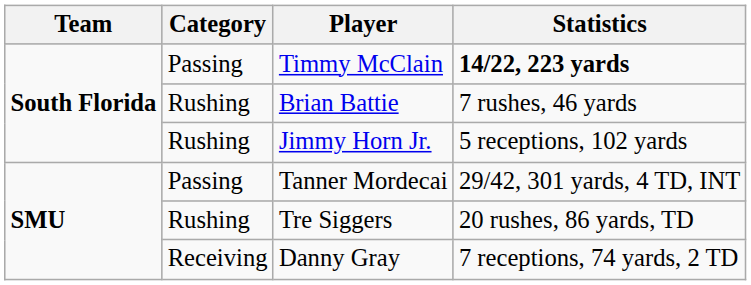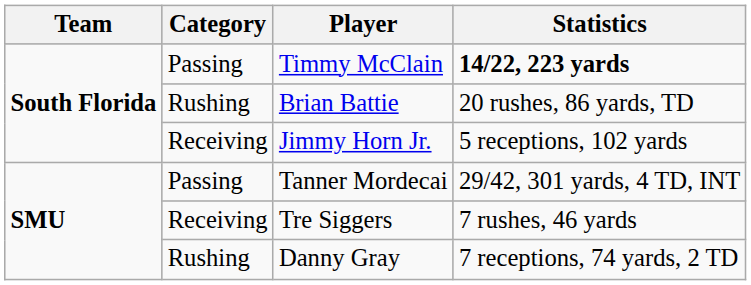Brian Battie | Statistics: 7 rushes, 46 yards -> 20 rushes, 86 yards, TD
Jimmy Horn Jr. | Category: Rushing -> Receiving
Tre Siggers | Category: Rushing -> Receiving
Tre Siggers | Statistics: 20 rushes, 86 yards, TD -> 7 rushes, 46 yards
Danny Gray | Category: Receiving -> Rushing
